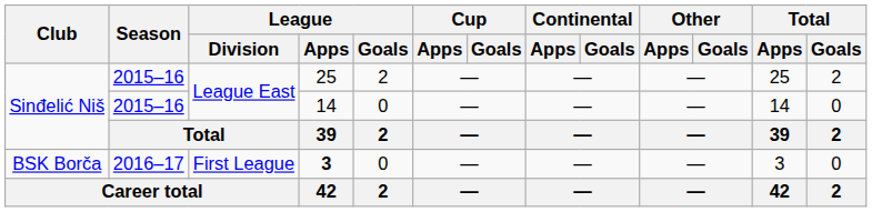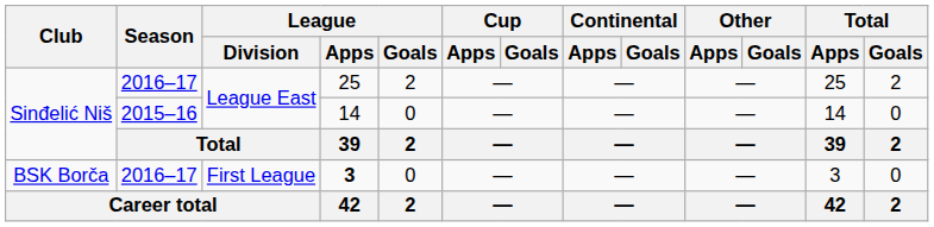row 3 | Season: 2015–16 -> 2016–17
